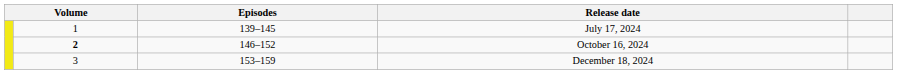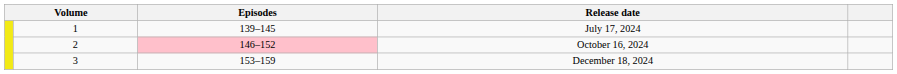October 16, 2024 | column 2: bold -> normal
October 16, 2024 | Episodes: no background -> pink background
